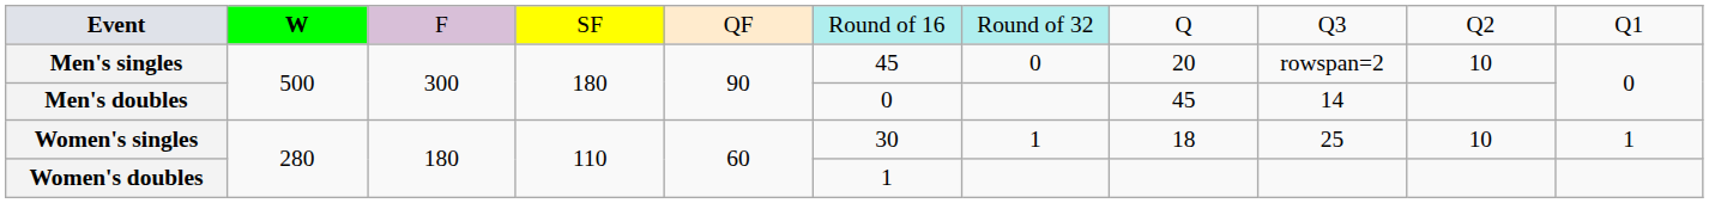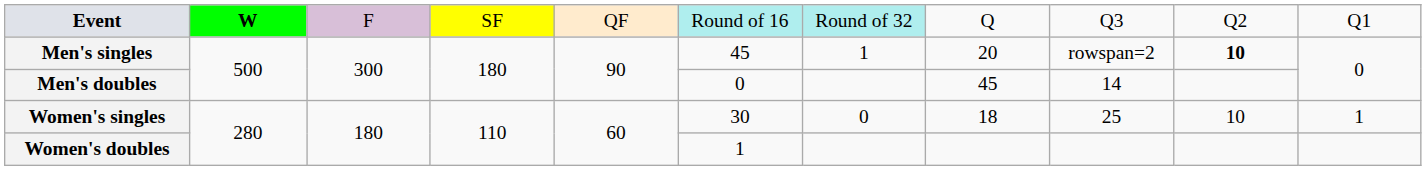Men's singles | column 7: 0 -> 1
Men's singles | column 10: normal -> bold
Women's singles | column 7: 1 -> 0
